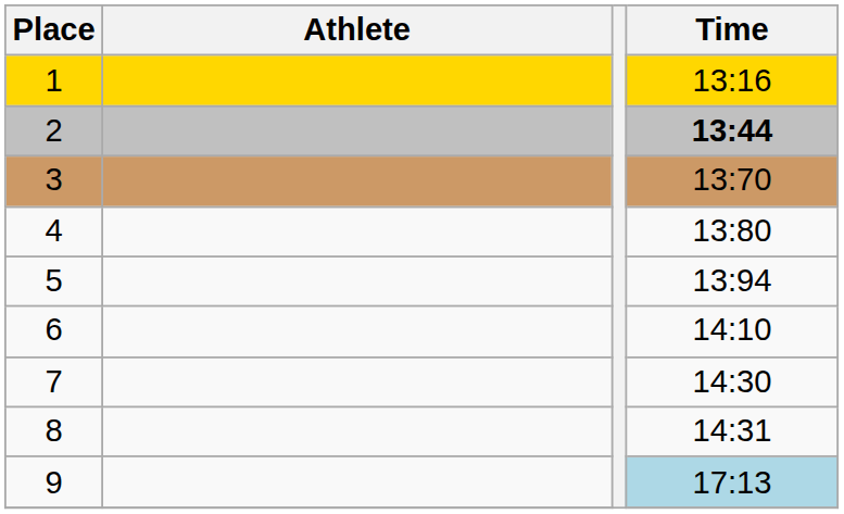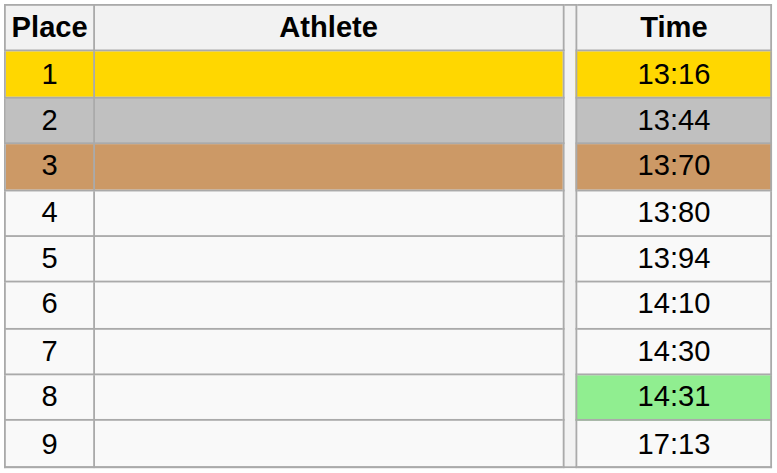2 | Time: bold -> normal
8 | Time: no background -> lightgreen background
9 | Time: lightblue background -> no background
